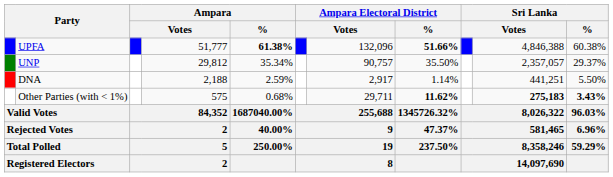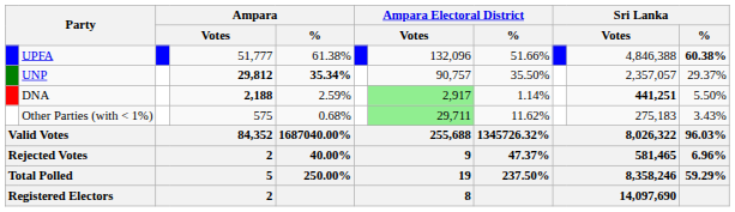UPFA | Ampara / %: bold -> normal
UPFA | Ampara Electoral District / %: bold -> normal
UPFA | Sri Lanka / %: normal -> bold
UNP | column 4: normal -> bold
UNP | Ampara / %: normal -> bold
DNA | column 4: normal -> bold
DNA | column 7: no background -> lightgreen background
DNA | column 10: normal -> bold
Other Parties (with < 1%) | column 7: no background -> lightgreen background
Other Parties (with < 1%) | Ampara Electoral District / %: bold -> normal
Other Parties (with < 1%) | column 10: bold -> normal
Other Parties (with < 1%) | Sri Lanka / %: bold -> normal
